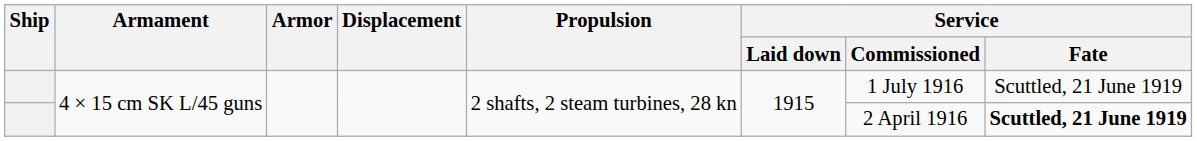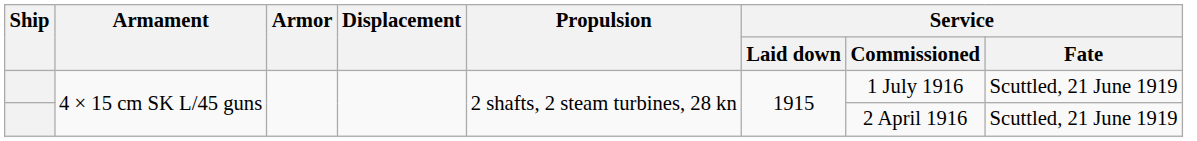row 4 | Service / Fate: bold -> normal
